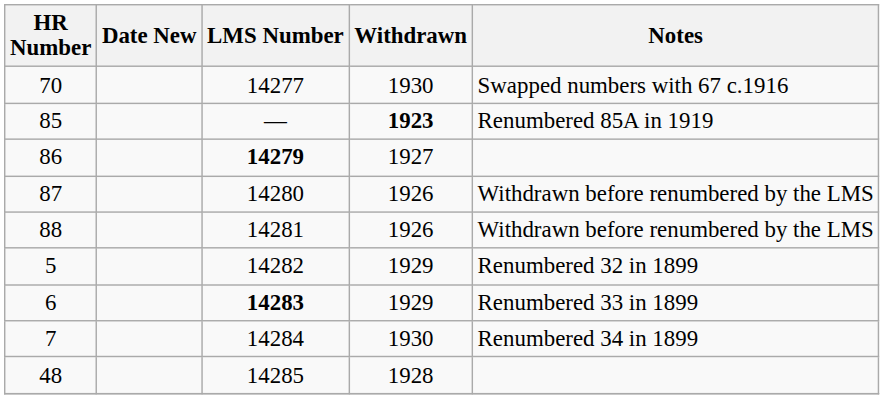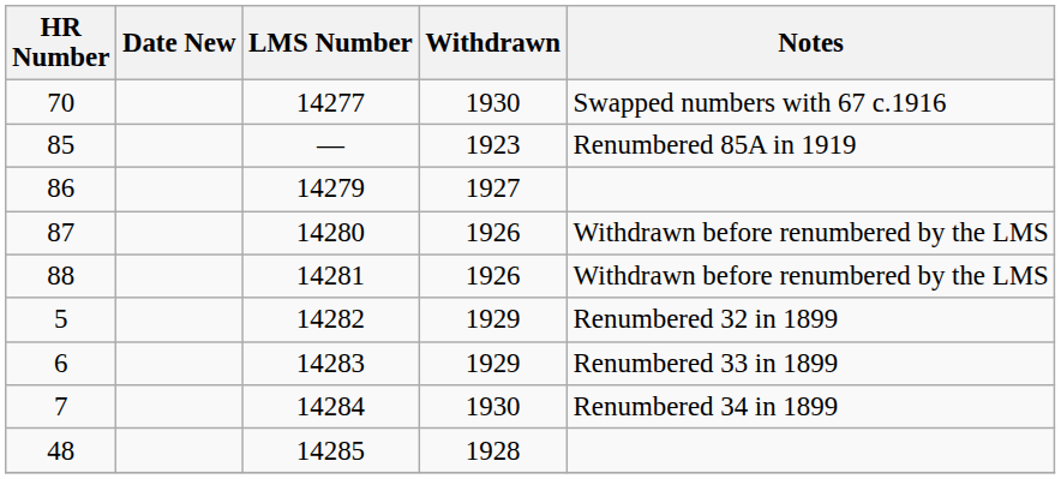85 | Withdrawn: bold -> normal
86 | LMS Number: bold -> normal
6 | LMS Number: bold -> normal
